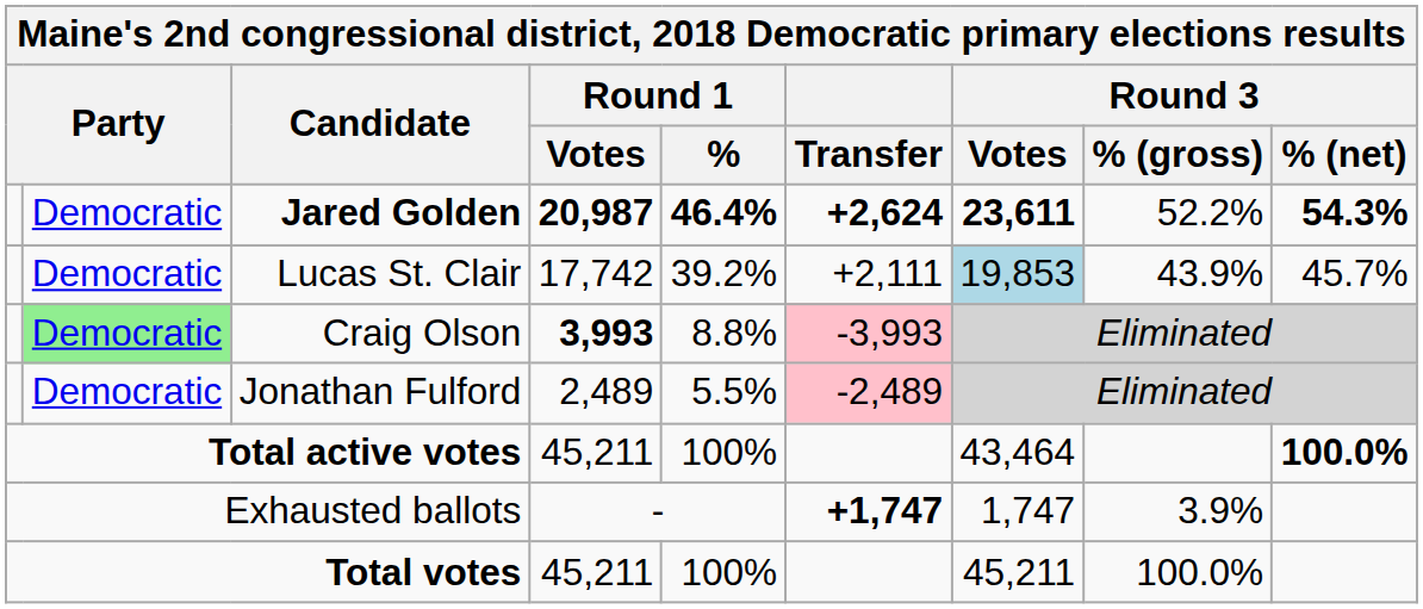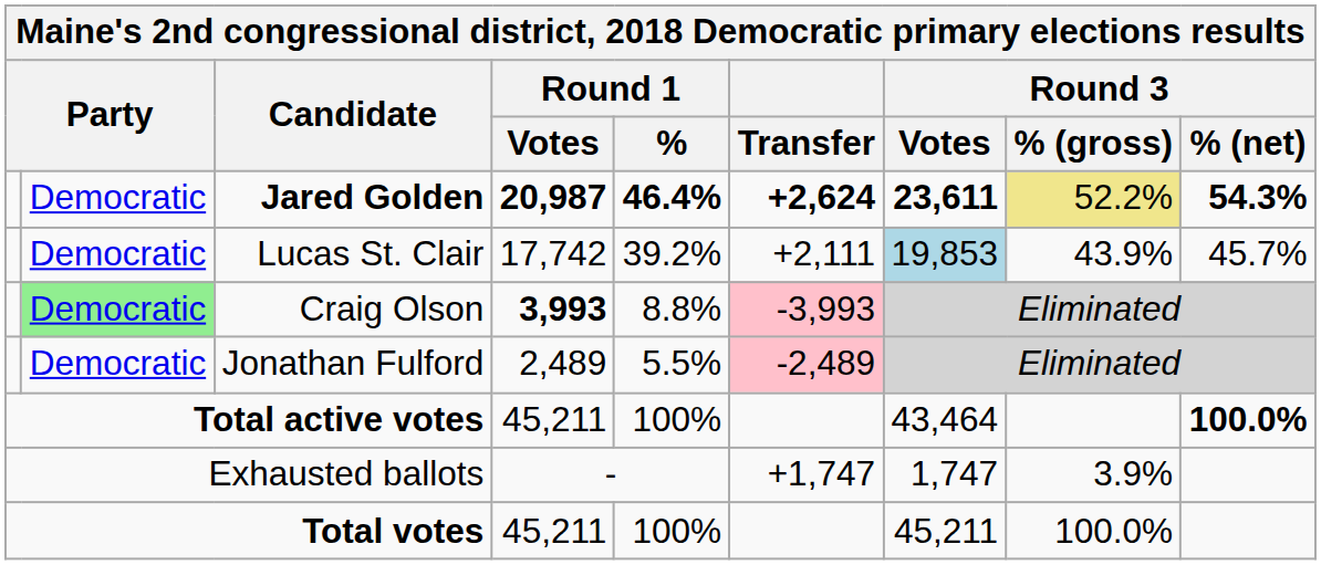Jared Golden | Round 3 / % (gross): no background -> khaki background
Exhausted ballots | Transfer: bold -> normal
